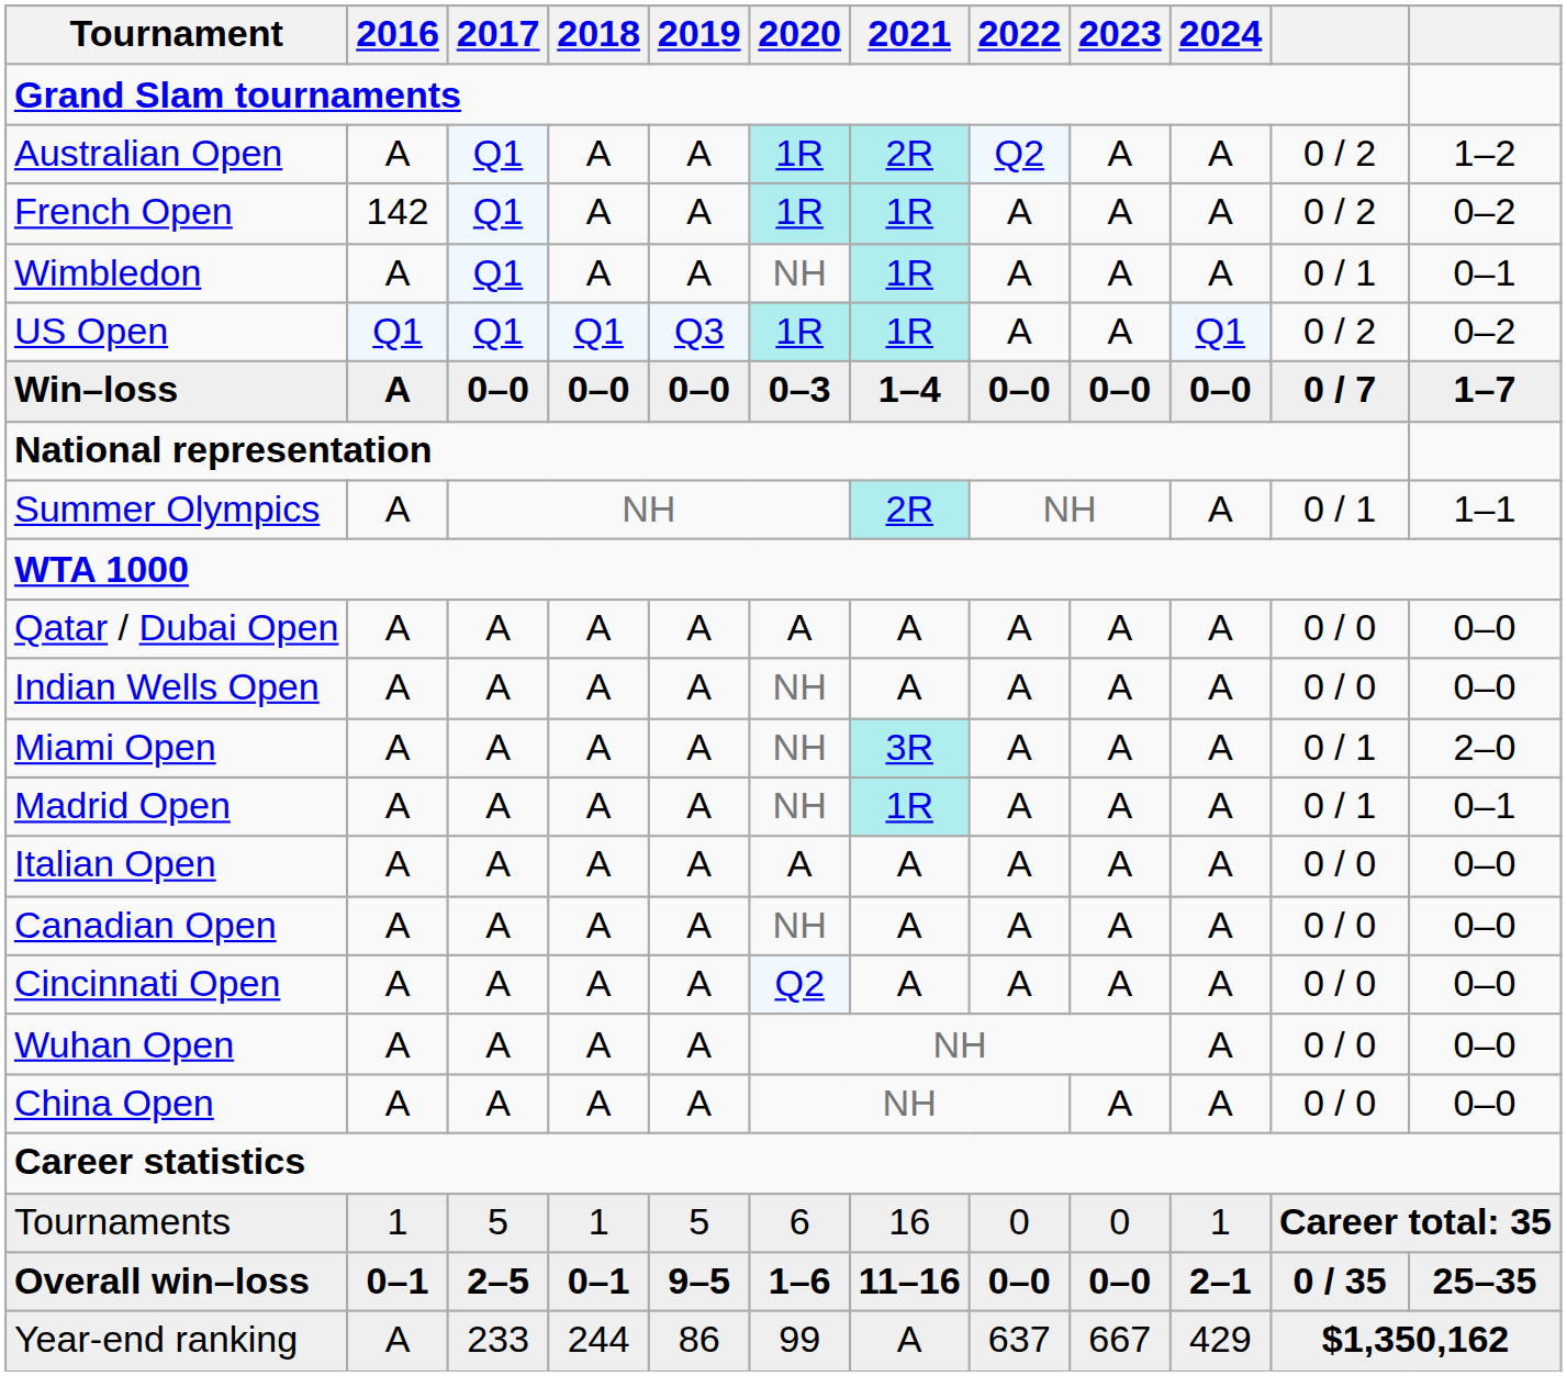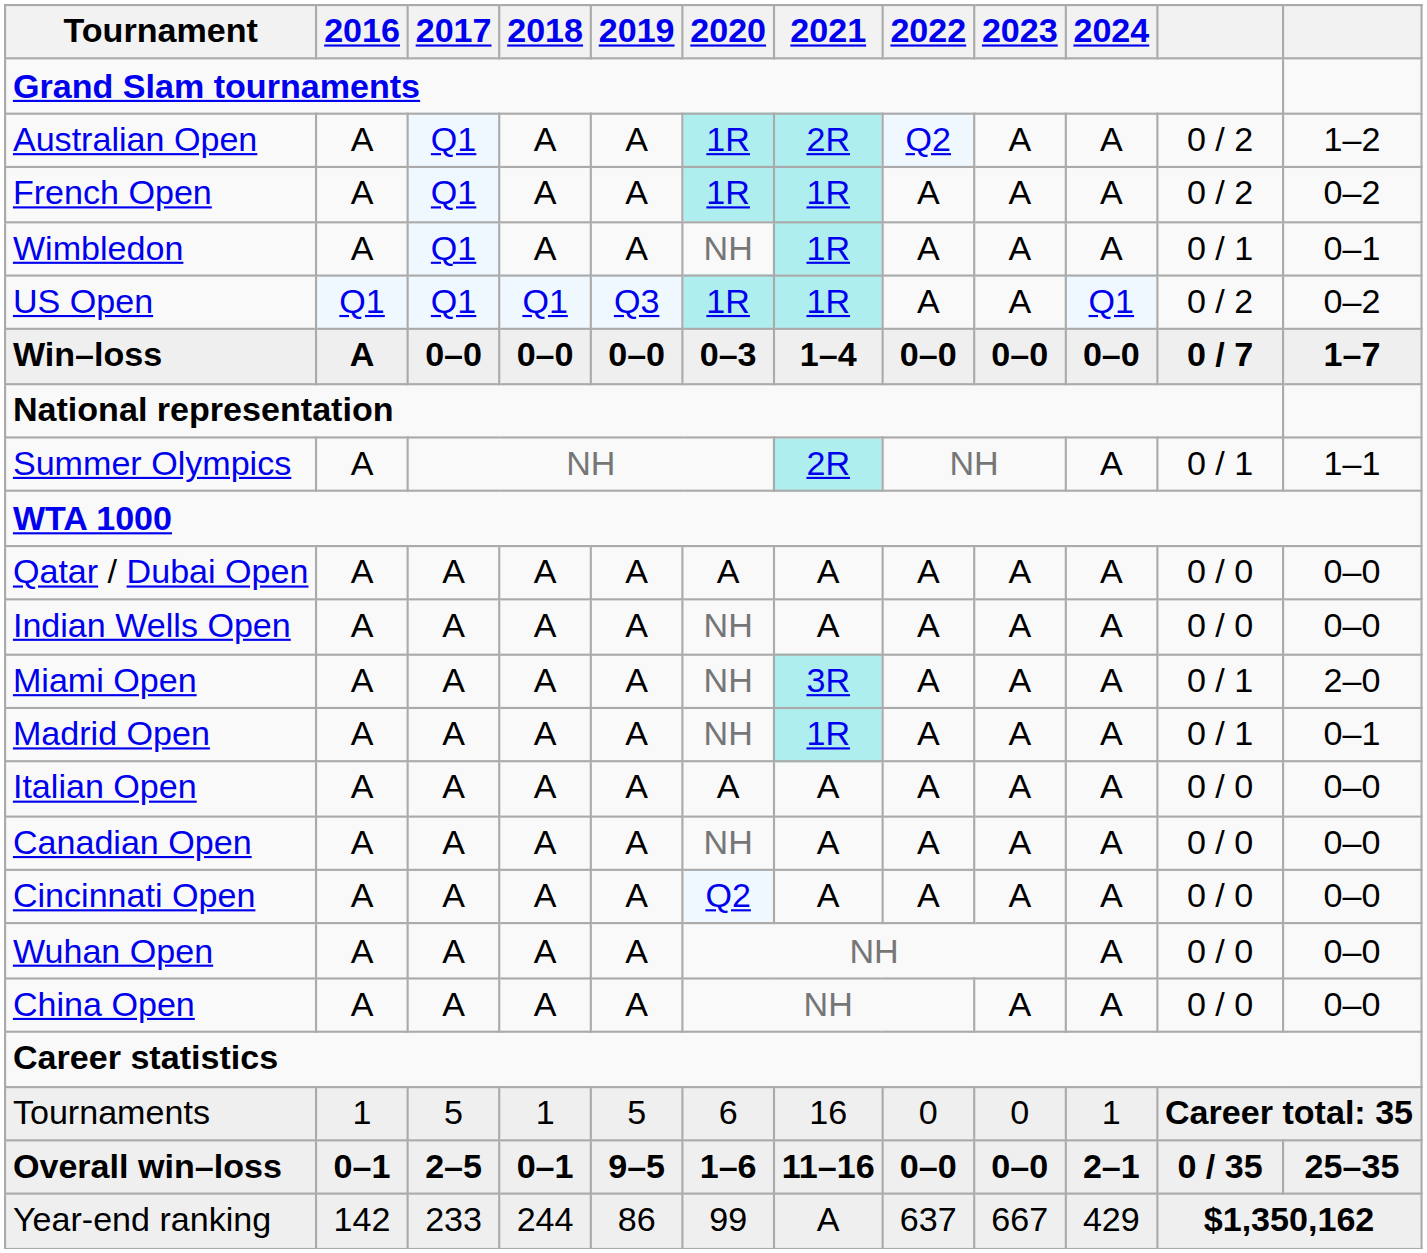French Open | 2016: 142 -> A
Year-end ranking | 2016: A -> 142
